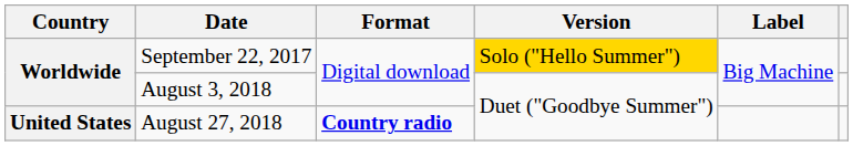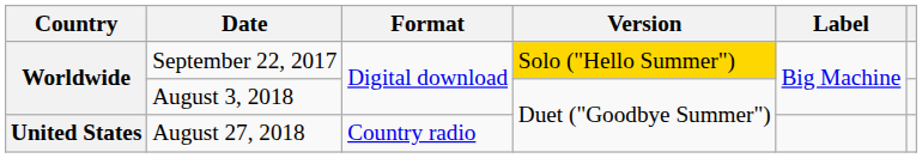August 27, 2018 | Format: bold -> normal
